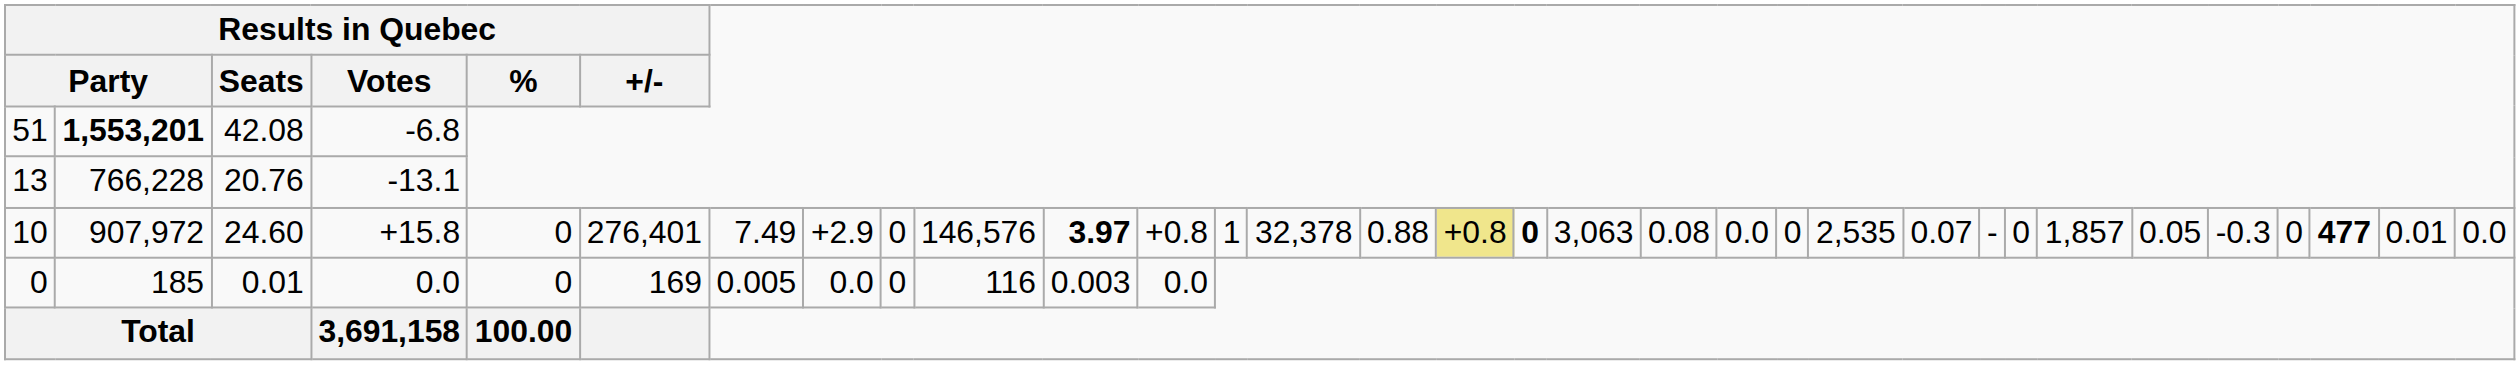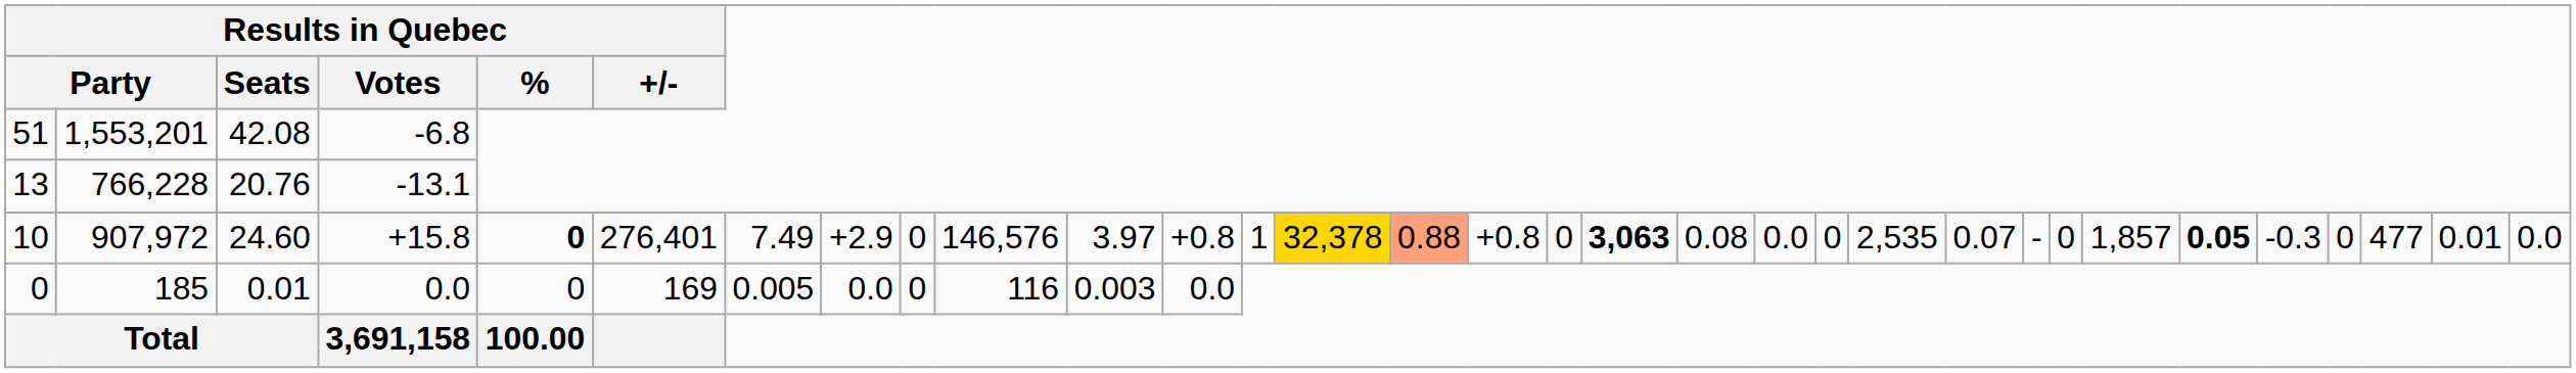51 | column 2: bold -> normal
10 | Results in Quebec / %: normal -> bold
10 | column 11: bold -> normal
10 | column 14: no background -> gold background
10 | column 15: no background -> lightsalmon background
10 | column 16: khaki background -> no background
10 | column 17: bold -> normal
10 | column 18: normal -> bold
10 | column 27: normal -> bold
10 | column 30: bold -> normal
